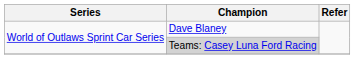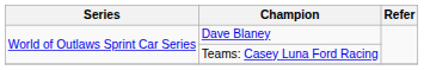Teams: Casey Luna Ford Racing | Champion: lightgrey background -> no background
